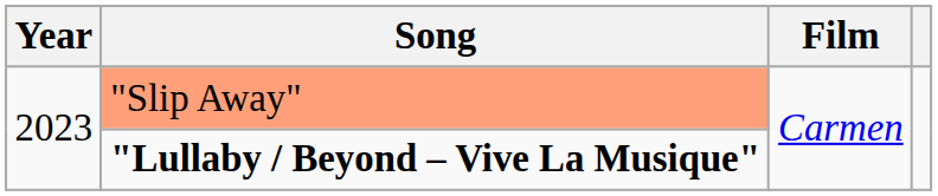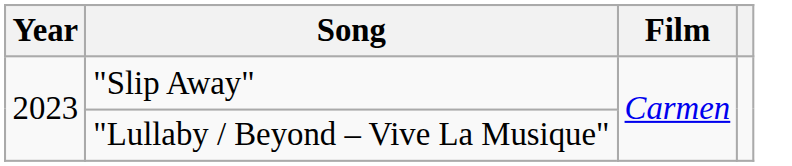"Slip Away" | Song: lightsalmon background -> no background
"Lullaby / Beyond – Vive La Musique" | Song: bold -> normal
